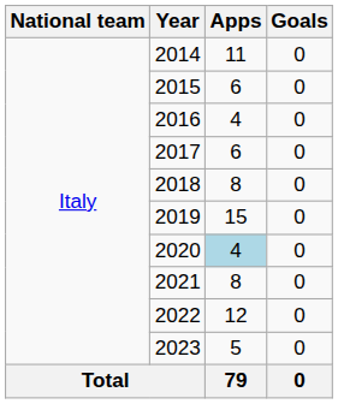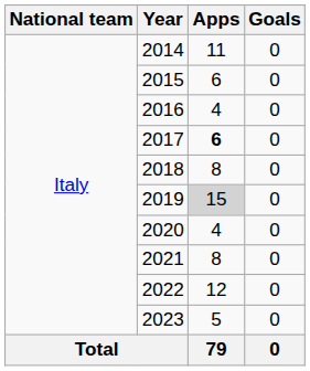2017 | Apps: normal -> bold
2019 | Apps: no background -> lightgrey background
2020 | Apps: lightblue background -> no background
